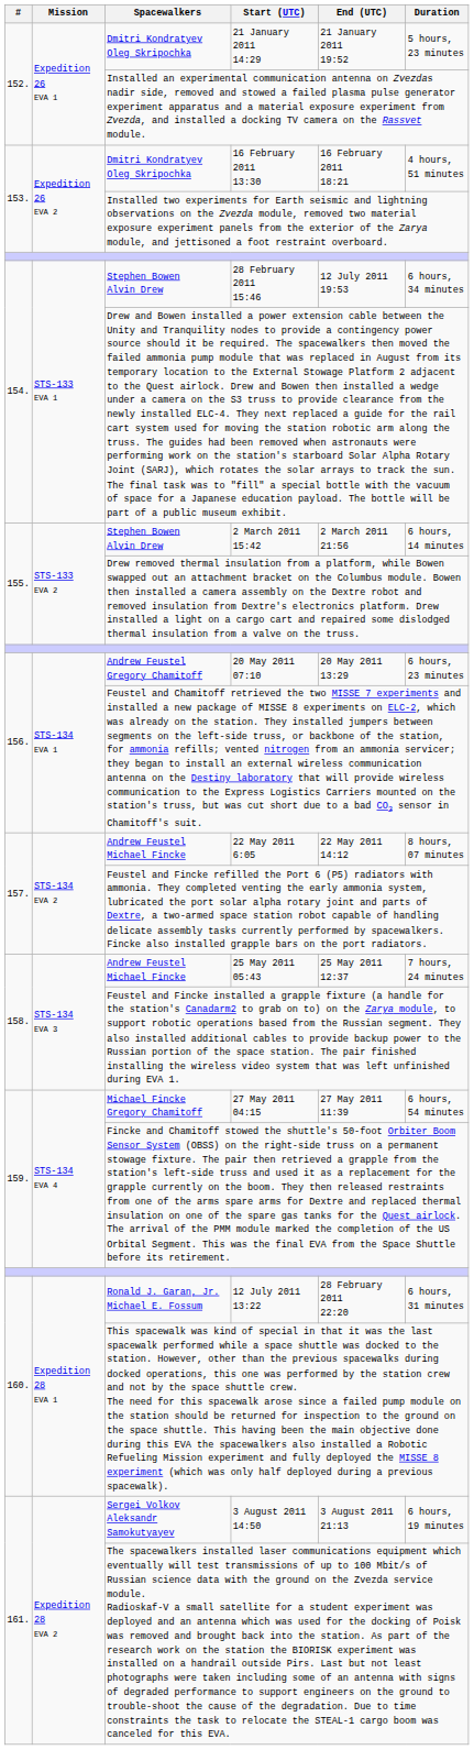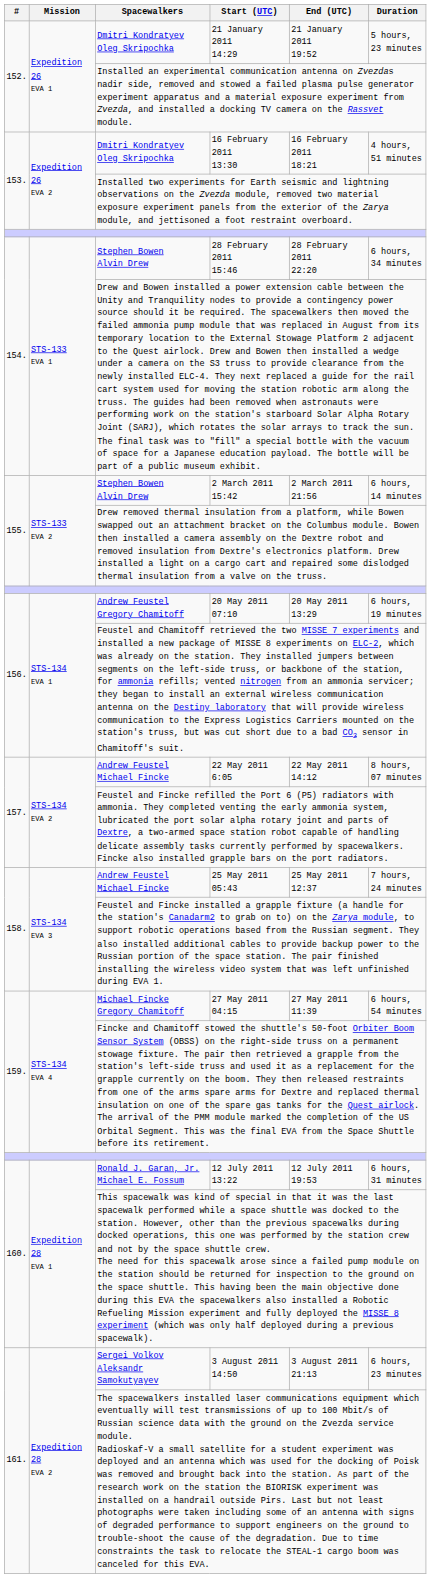28 February 2011 15:46 | End (UTC): 12 July 2011 19:53 -> 28 February 2011 22:20
20 May 2011 07:10 | Duration: 6 hours, 23 minutes -> 6 hours, 19 minutes
12 July 2011 13:22 | End (UTC): 28 February 2011 22:20 -> 12 July 2011 19:53
3 August 2011 14:50 | Duration: 6 hours, 19 minutes -> 6 hours, 23 minutes
